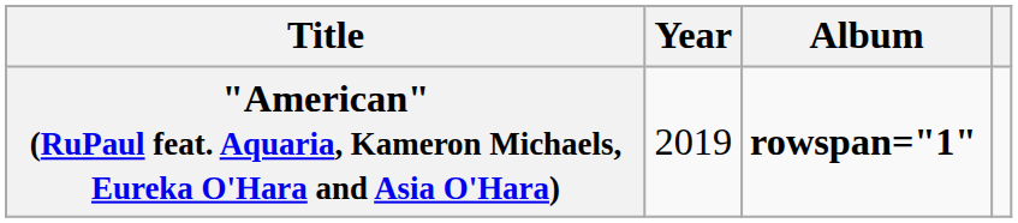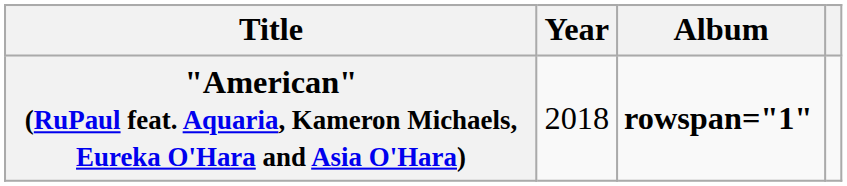row 2 | Year: 2019 -> 2018
